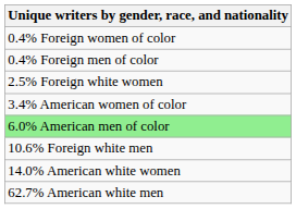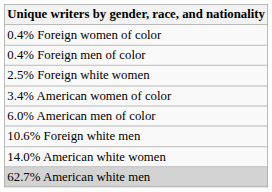row 6 | column 1: lightgreen background -> no background
row 9 | column 1: no background -> lightgrey background
